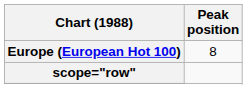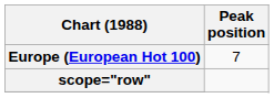Europe (European Hot 100) | Peak position: 8 -> 7
